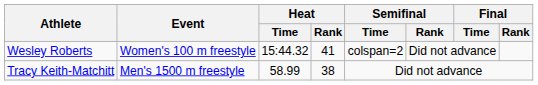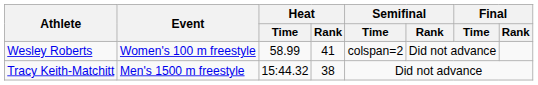Wesley Roberts | Heat / Time: 15:44.32 -> 58.99
Tracy Keith-Matchitt | Heat / Time: 58.99 -> 15:44.32
